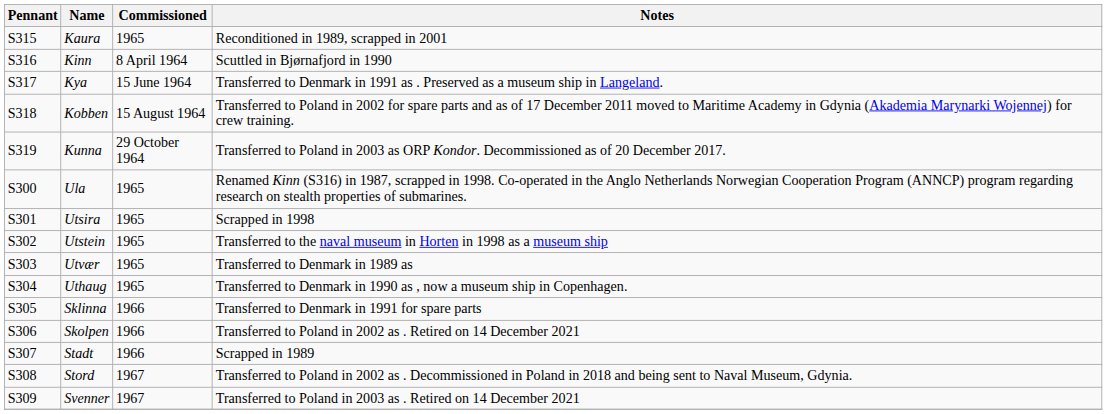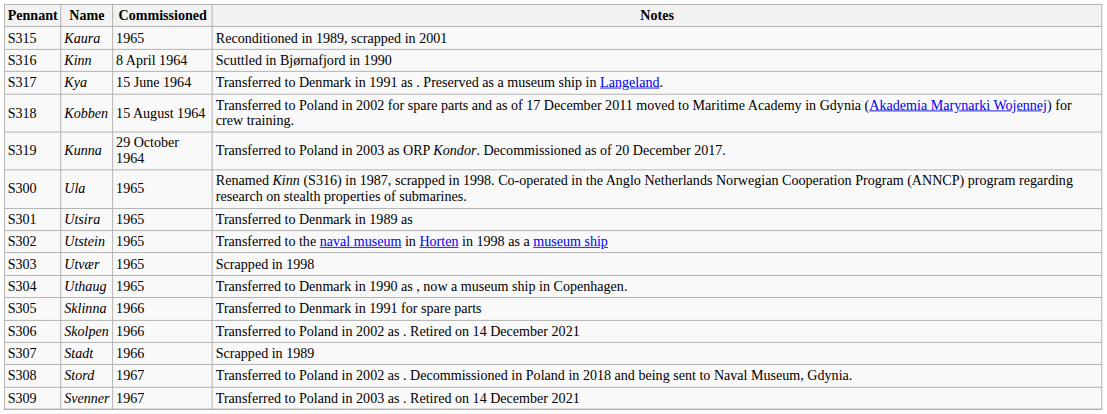Utsira | Notes: Scrapped in 1998 -> Transferred to Denmark in 1989 as
Utvær | Notes: Transferred to Denmark in 1989 as -> Scrapped in 1998
